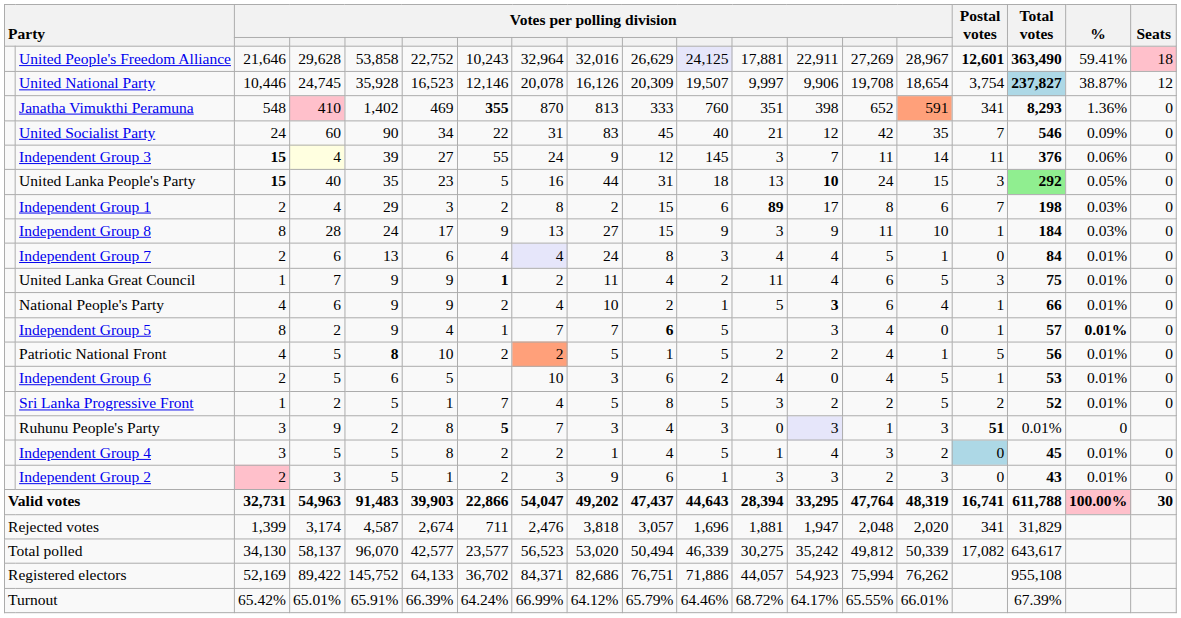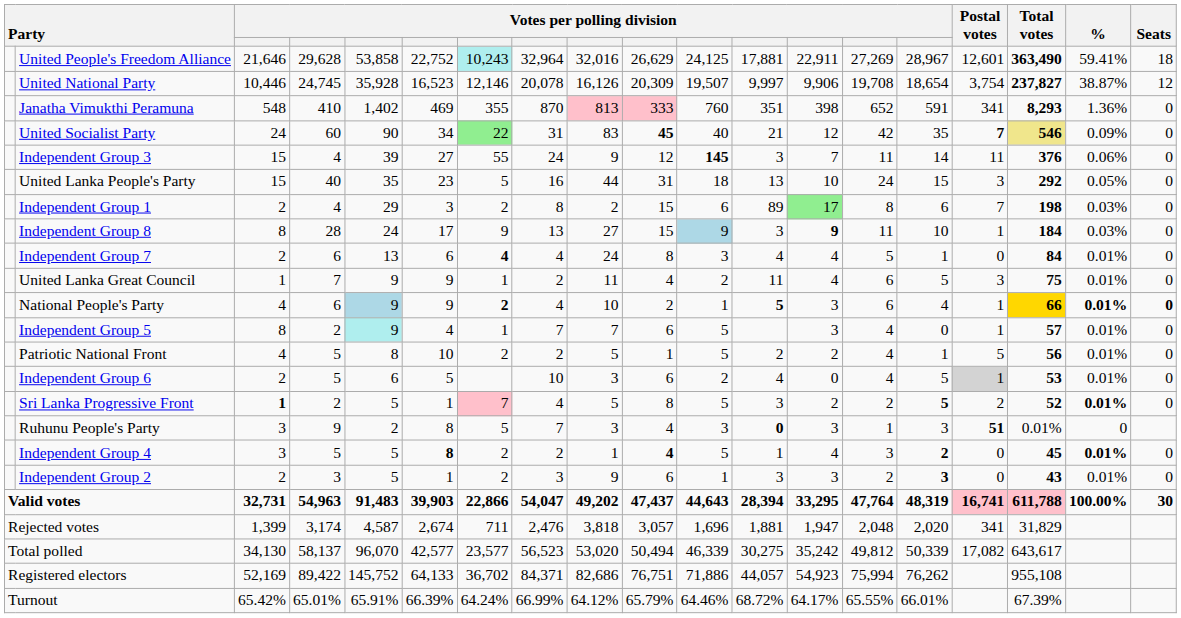United People's Freedom Alliance | column 7: no background -> paleturquoise background
United People's Freedom Alliance | column 11: lavender background -> no background
United People's Freedom Alliance | Postal votes: bold -> normal
United People's Freedom Alliance | Seats: pink background -> no background
United National Party | Total votes: lightblue background -> no background
Janatha Vimukthi Peramuna | column 4: pink background -> no background
Janatha Vimukthi Peramuna | column 7: bold -> normal
Janatha Vimukthi Peramuna | column 9: no background -> pink background
Janatha Vimukthi Peramuna | column 10: no background -> pink background
Janatha Vimukthi Peramuna | column 15: lightsalmon background -> no background
United Socialist Party | column 7: no background -> lightgreen background
United Socialist Party | column 10: normal -> bold
United Socialist Party | Postal votes: normal -> bold
United Socialist Party | Total votes: no background -> khaki background
Independent Group 3 | column 3: bold -> normal
Independent Group 3 | column 4: lightyellow background -> no background
Independent Group 3 | column 11: normal -> bold
United Lanka People's Party | column 3: bold -> normal
United Lanka People's Party | column 13: bold -> normal
United Lanka People's Party | Total votes: lightgreen background -> no background
Independent Group 1 | column 12: bold -> normal
Independent Group 1 | column 13: no background -> lightgreen background
Independent Group 8 | column 11: no background -> lightblue background
Independent Group 8 | column 13: normal -> bold
Independent Group 7 | column 7: normal -> bold
Independent Group 7 | column 8: lavender background -> no background
United Lanka Great Council | column 7: bold -> normal
National People's Party | column 5: no background -> lightblue background
National People's Party | column 7: normal -> bold
National People's Party | column 12: normal -> bold
National People's Party | column 13: bold -> normal
National People's Party | Total votes: no background -> gold background
National People's Party | %: normal -> bold
National People's Party | Seats: normal -> bold
Independent Group 5 | column 5: no background -> paleturquoise background
Independent Group 5 | column 10: bold -> normal
Independent Group 5 | %: bold -> normal
Patriotic National Front | column 5: bold -> normal
Patriotic National Front | column 8: lightsalmon background -> no background
Independent Group 6 | Postal votes: no background -> lightgrey background
Sri Lanka Progressive Front | column 3: normal -> bold
Sri Lanka Progressive Front | column 7: no background -> pink background
Sri Lanka Progressive Front | column 15: normal -> bold
Sri Lanka Progressive Front | %: normal -> bold
Ruhunu People's Party | column 7: bold -> normal
Ruhunu People's Party | column 12: normal -> bold
Ruhunu People's Party | column 13: lavender background -> no background
Independent Group 4 | column 6: normal -> bold
Independent Group 4 | column 10: normal -> bold
Independent Group 4 | column 15: normal -> bold
Independent Group 4 | Postal votes: lightblue background -> no background
Independent Group 4 | %: normal -> bold
Independent Group 2 | column 3: pink background -> no background
Independent Group 2 | column 15: normal -> bold
Valid votes | Postal votes: no background -> pink background
Valid votes | Total votes: no background -> pink background
Valid votes | %: pink background -> no background
